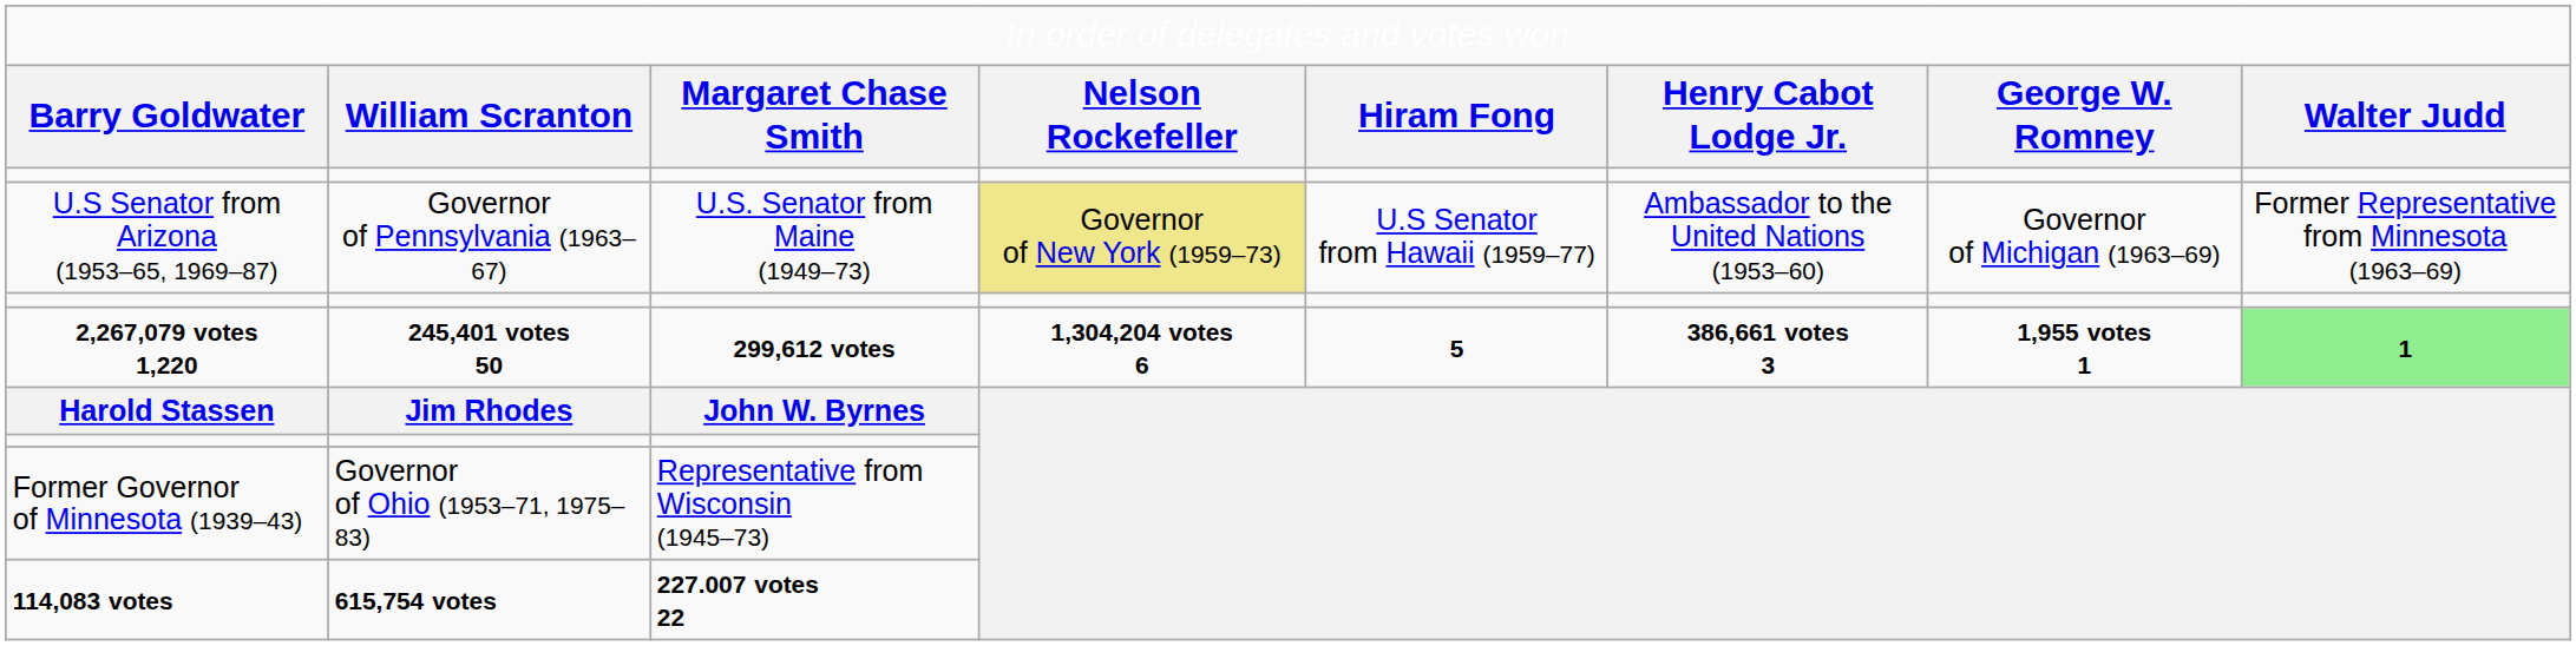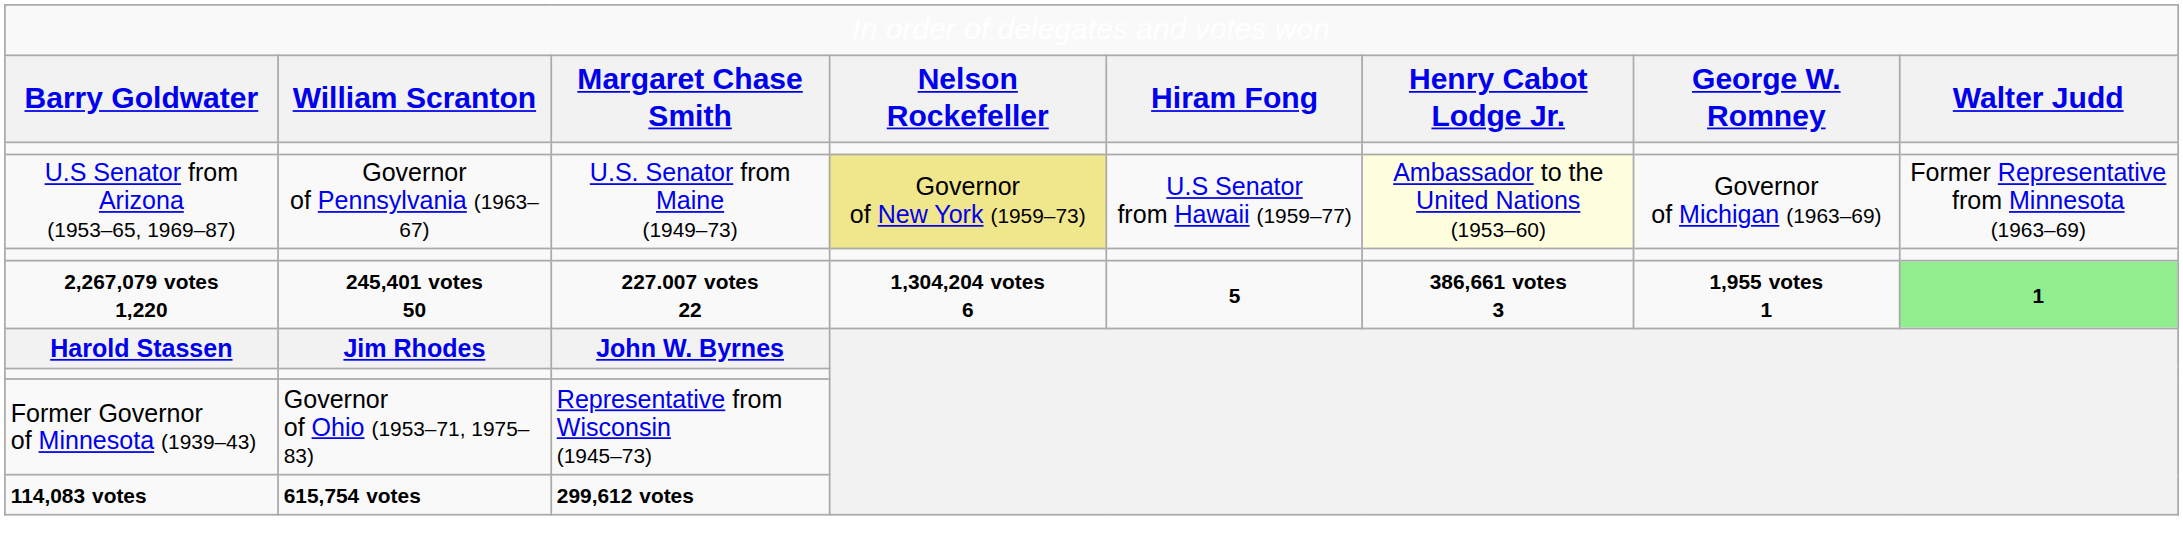U.S Senator from Arizona (1953–65, 1969–87) | column 6: no background -> lightyellow background
2,267,079 votes 1,220 | column 3: 299,612 votes -> 227.007 votes 22
114,083 votes | column 3: 227.007 votes 22 -> 299,612 votes
